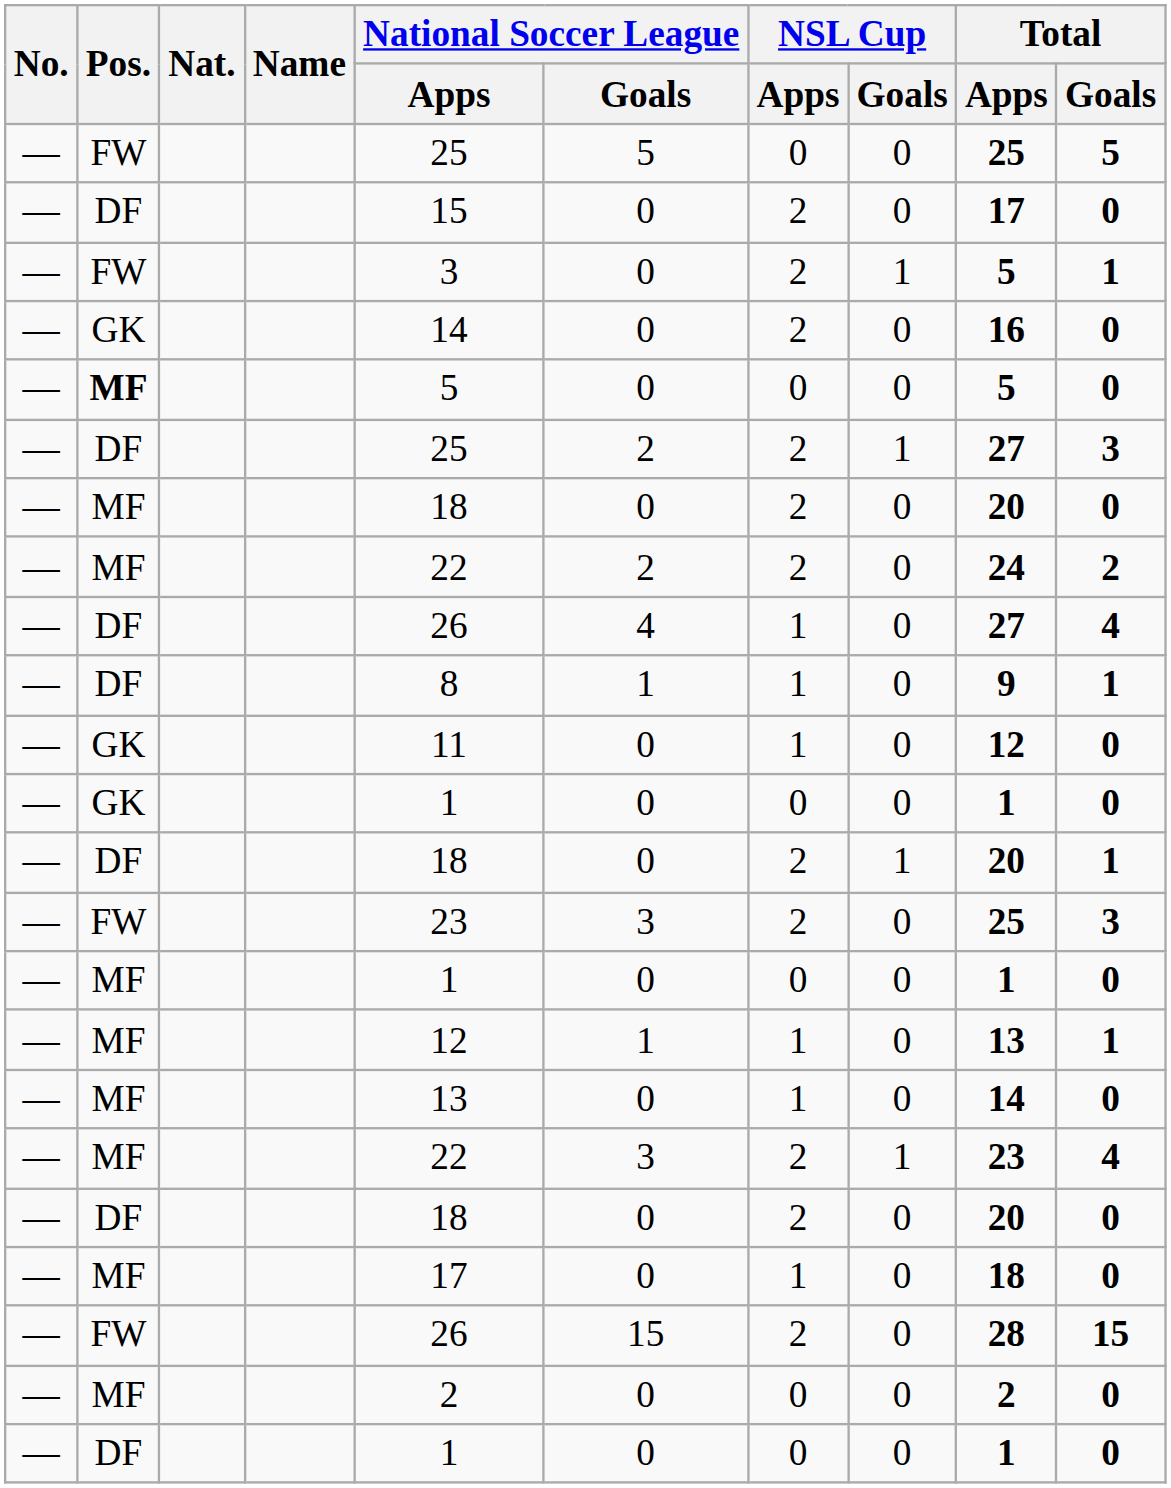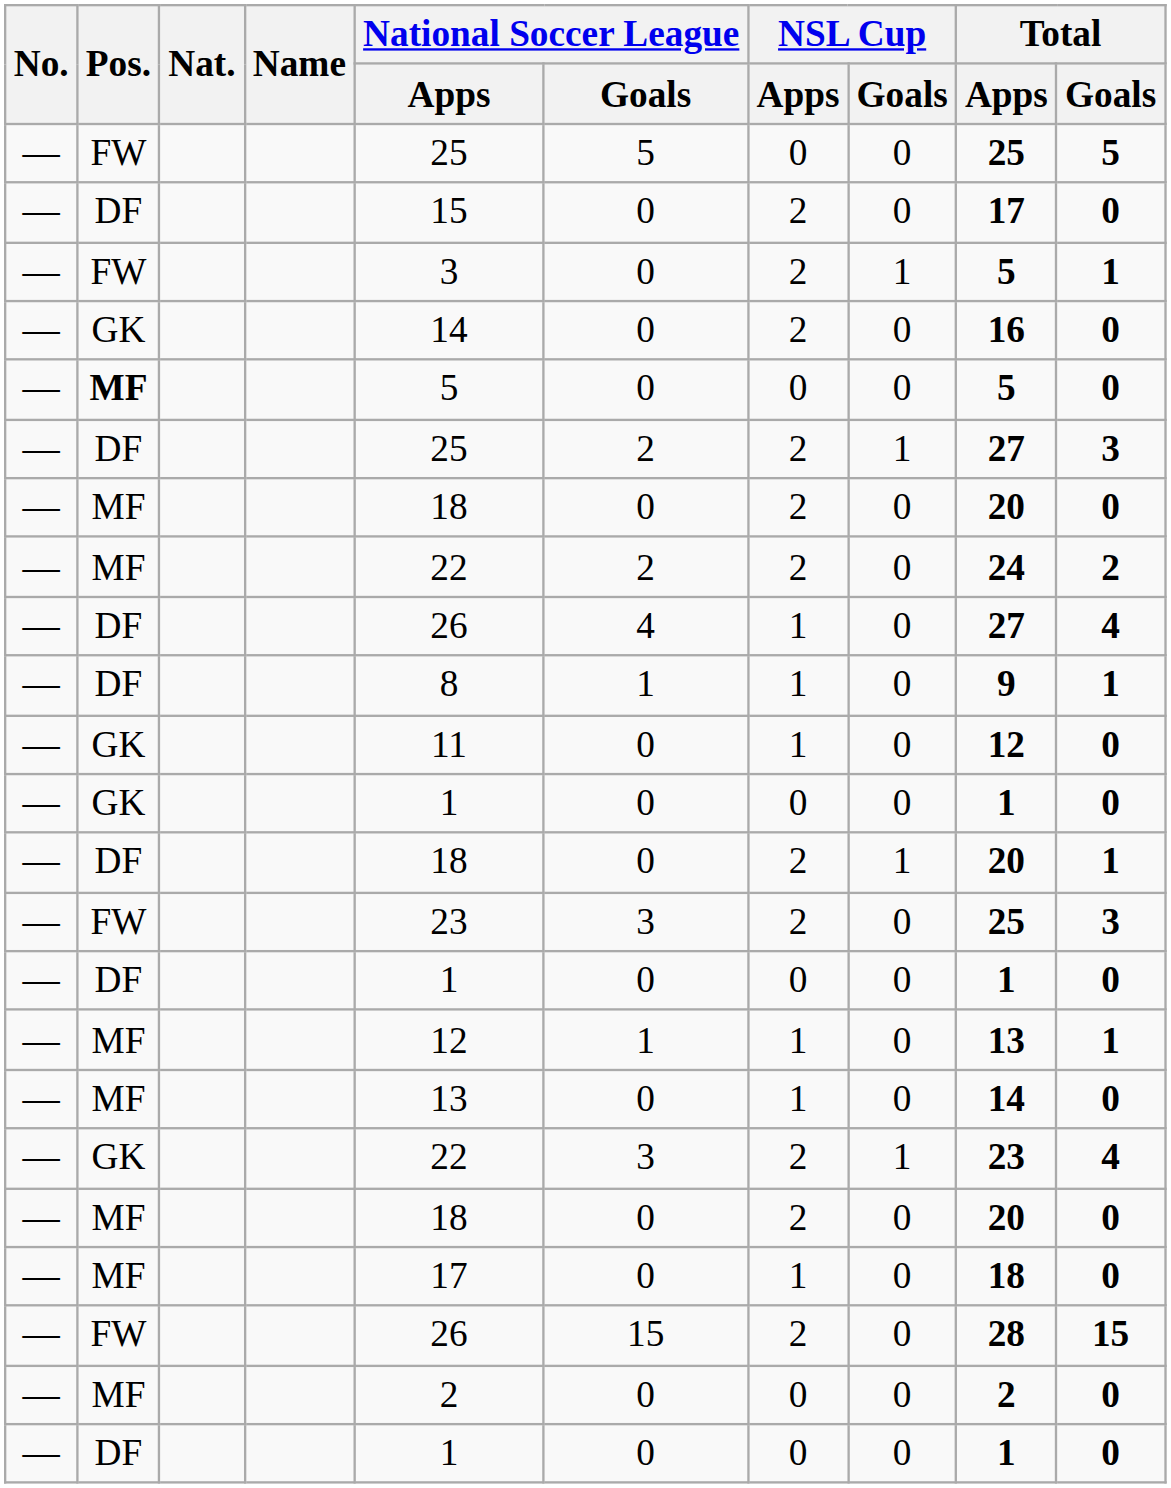row 17 | Pos.: MF -> DF
row 20 | Pos.: MF -> GK
row 21 | Pos.: DF -> MF
